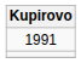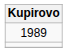row 2 | column 1: 1991 -> 1989
